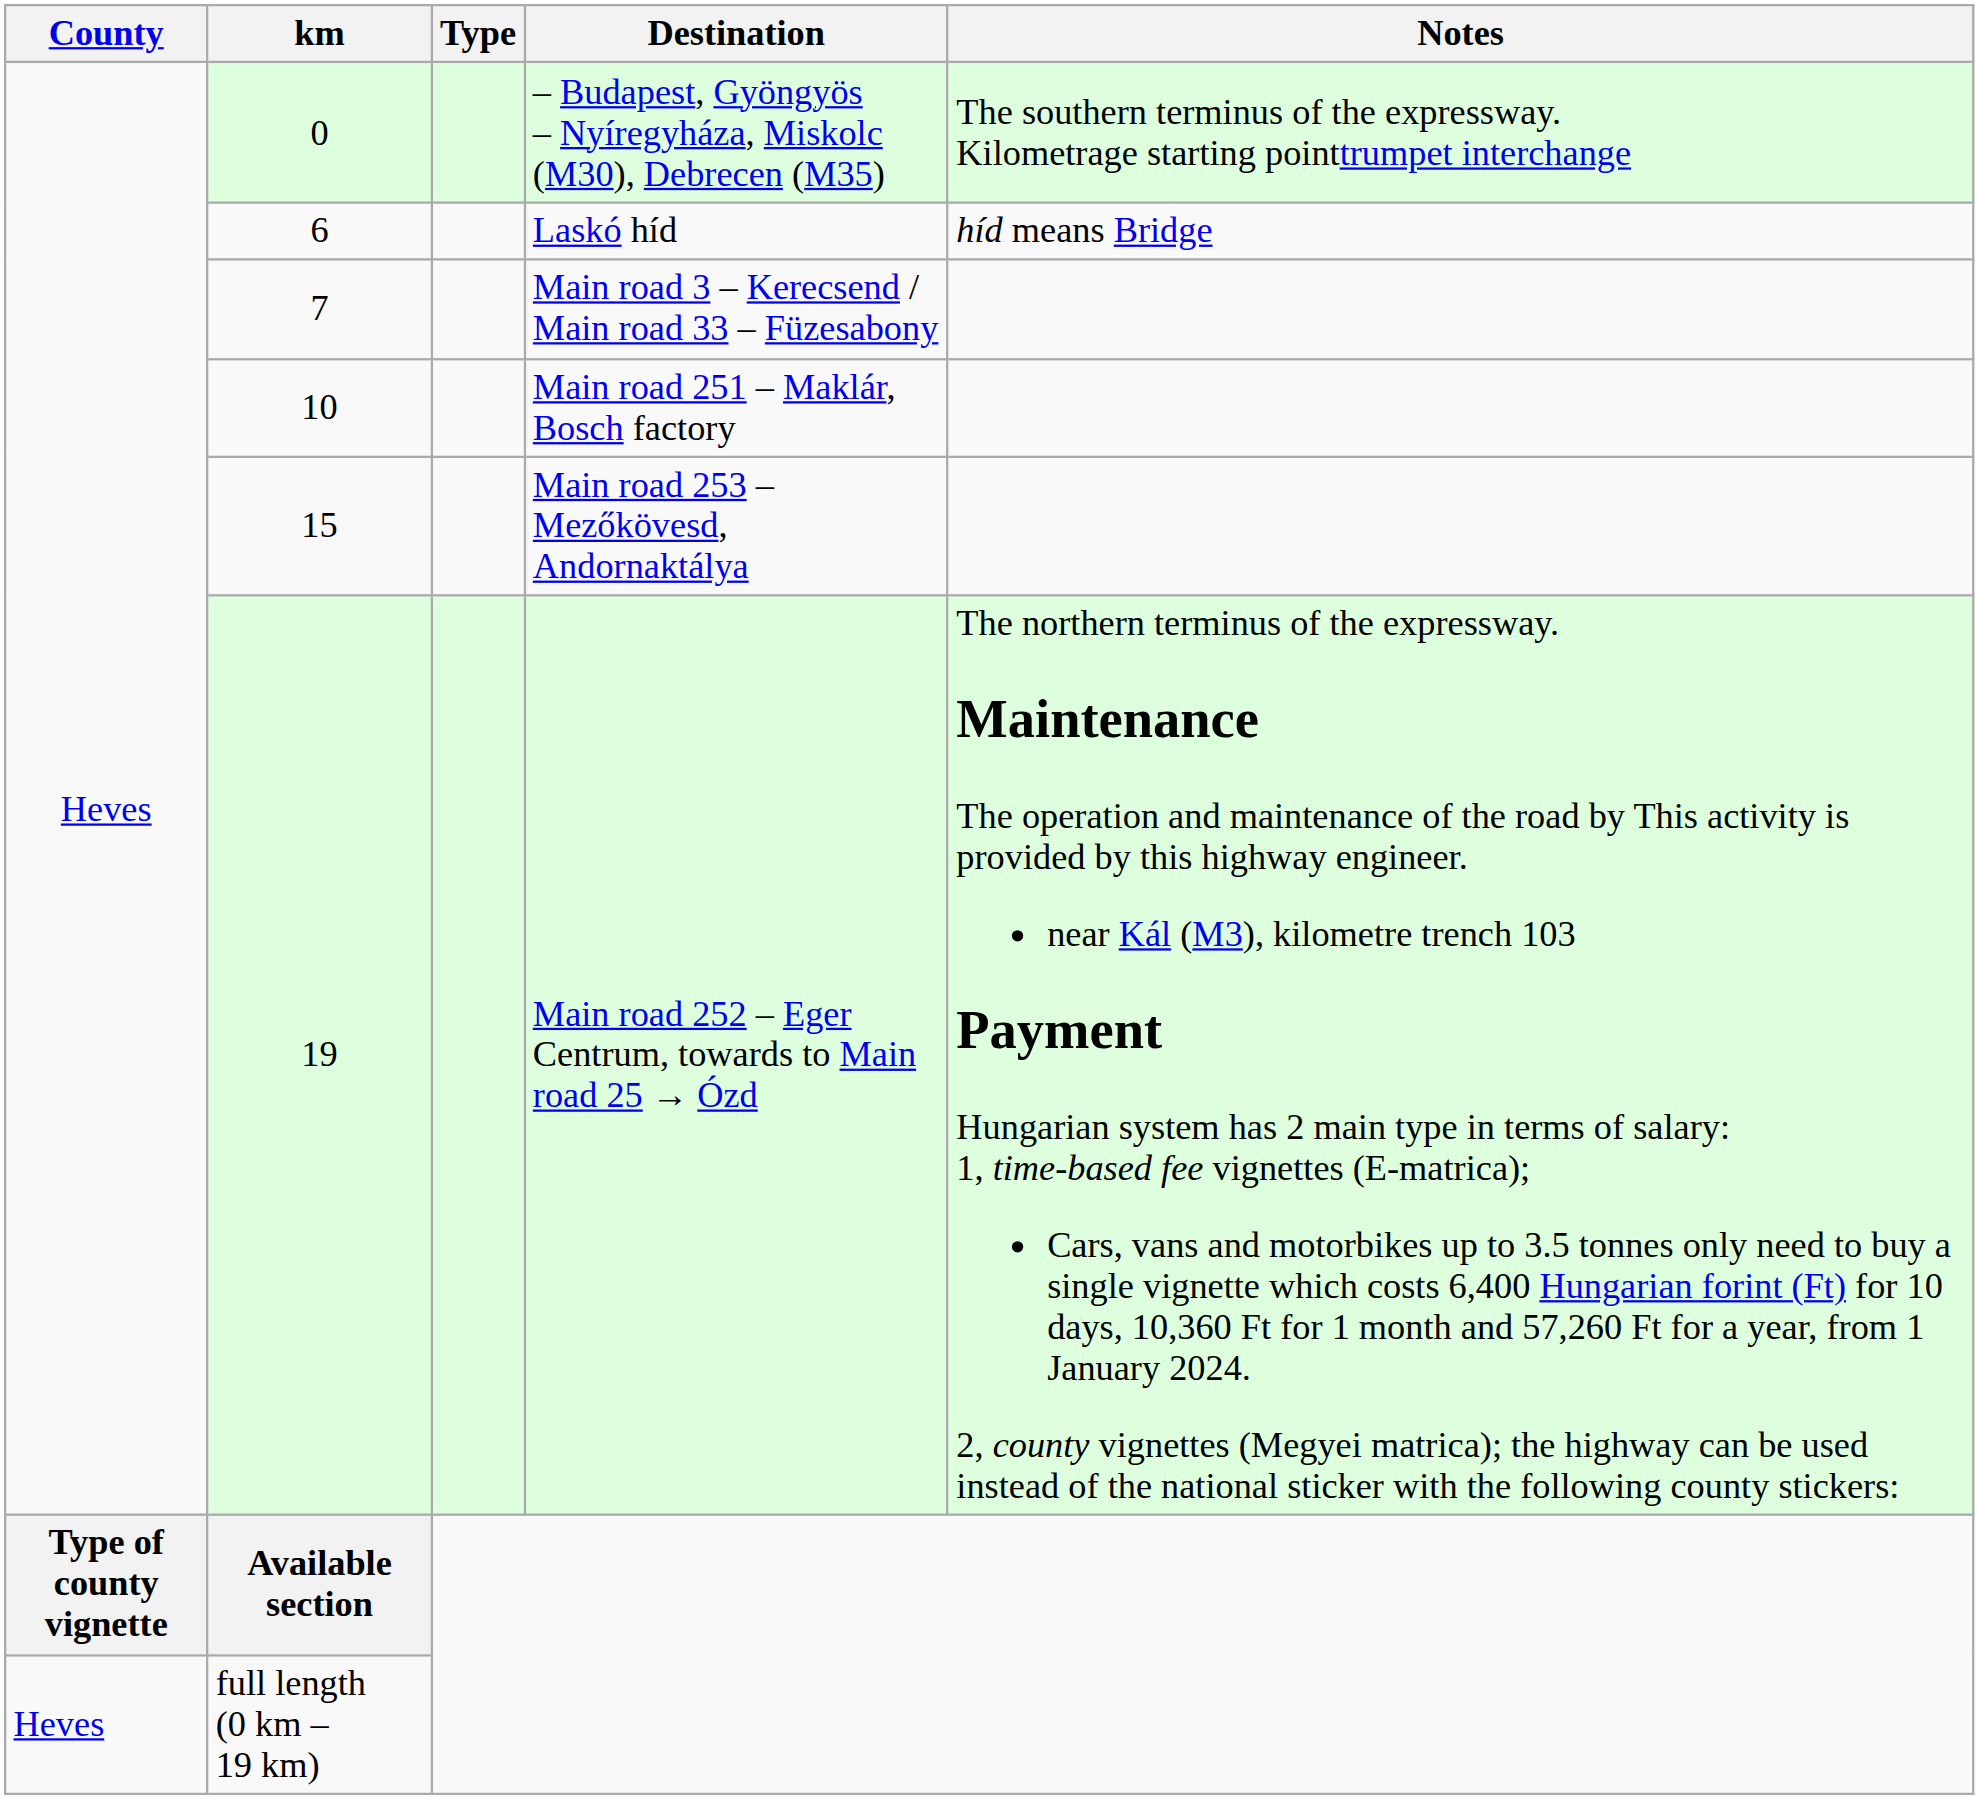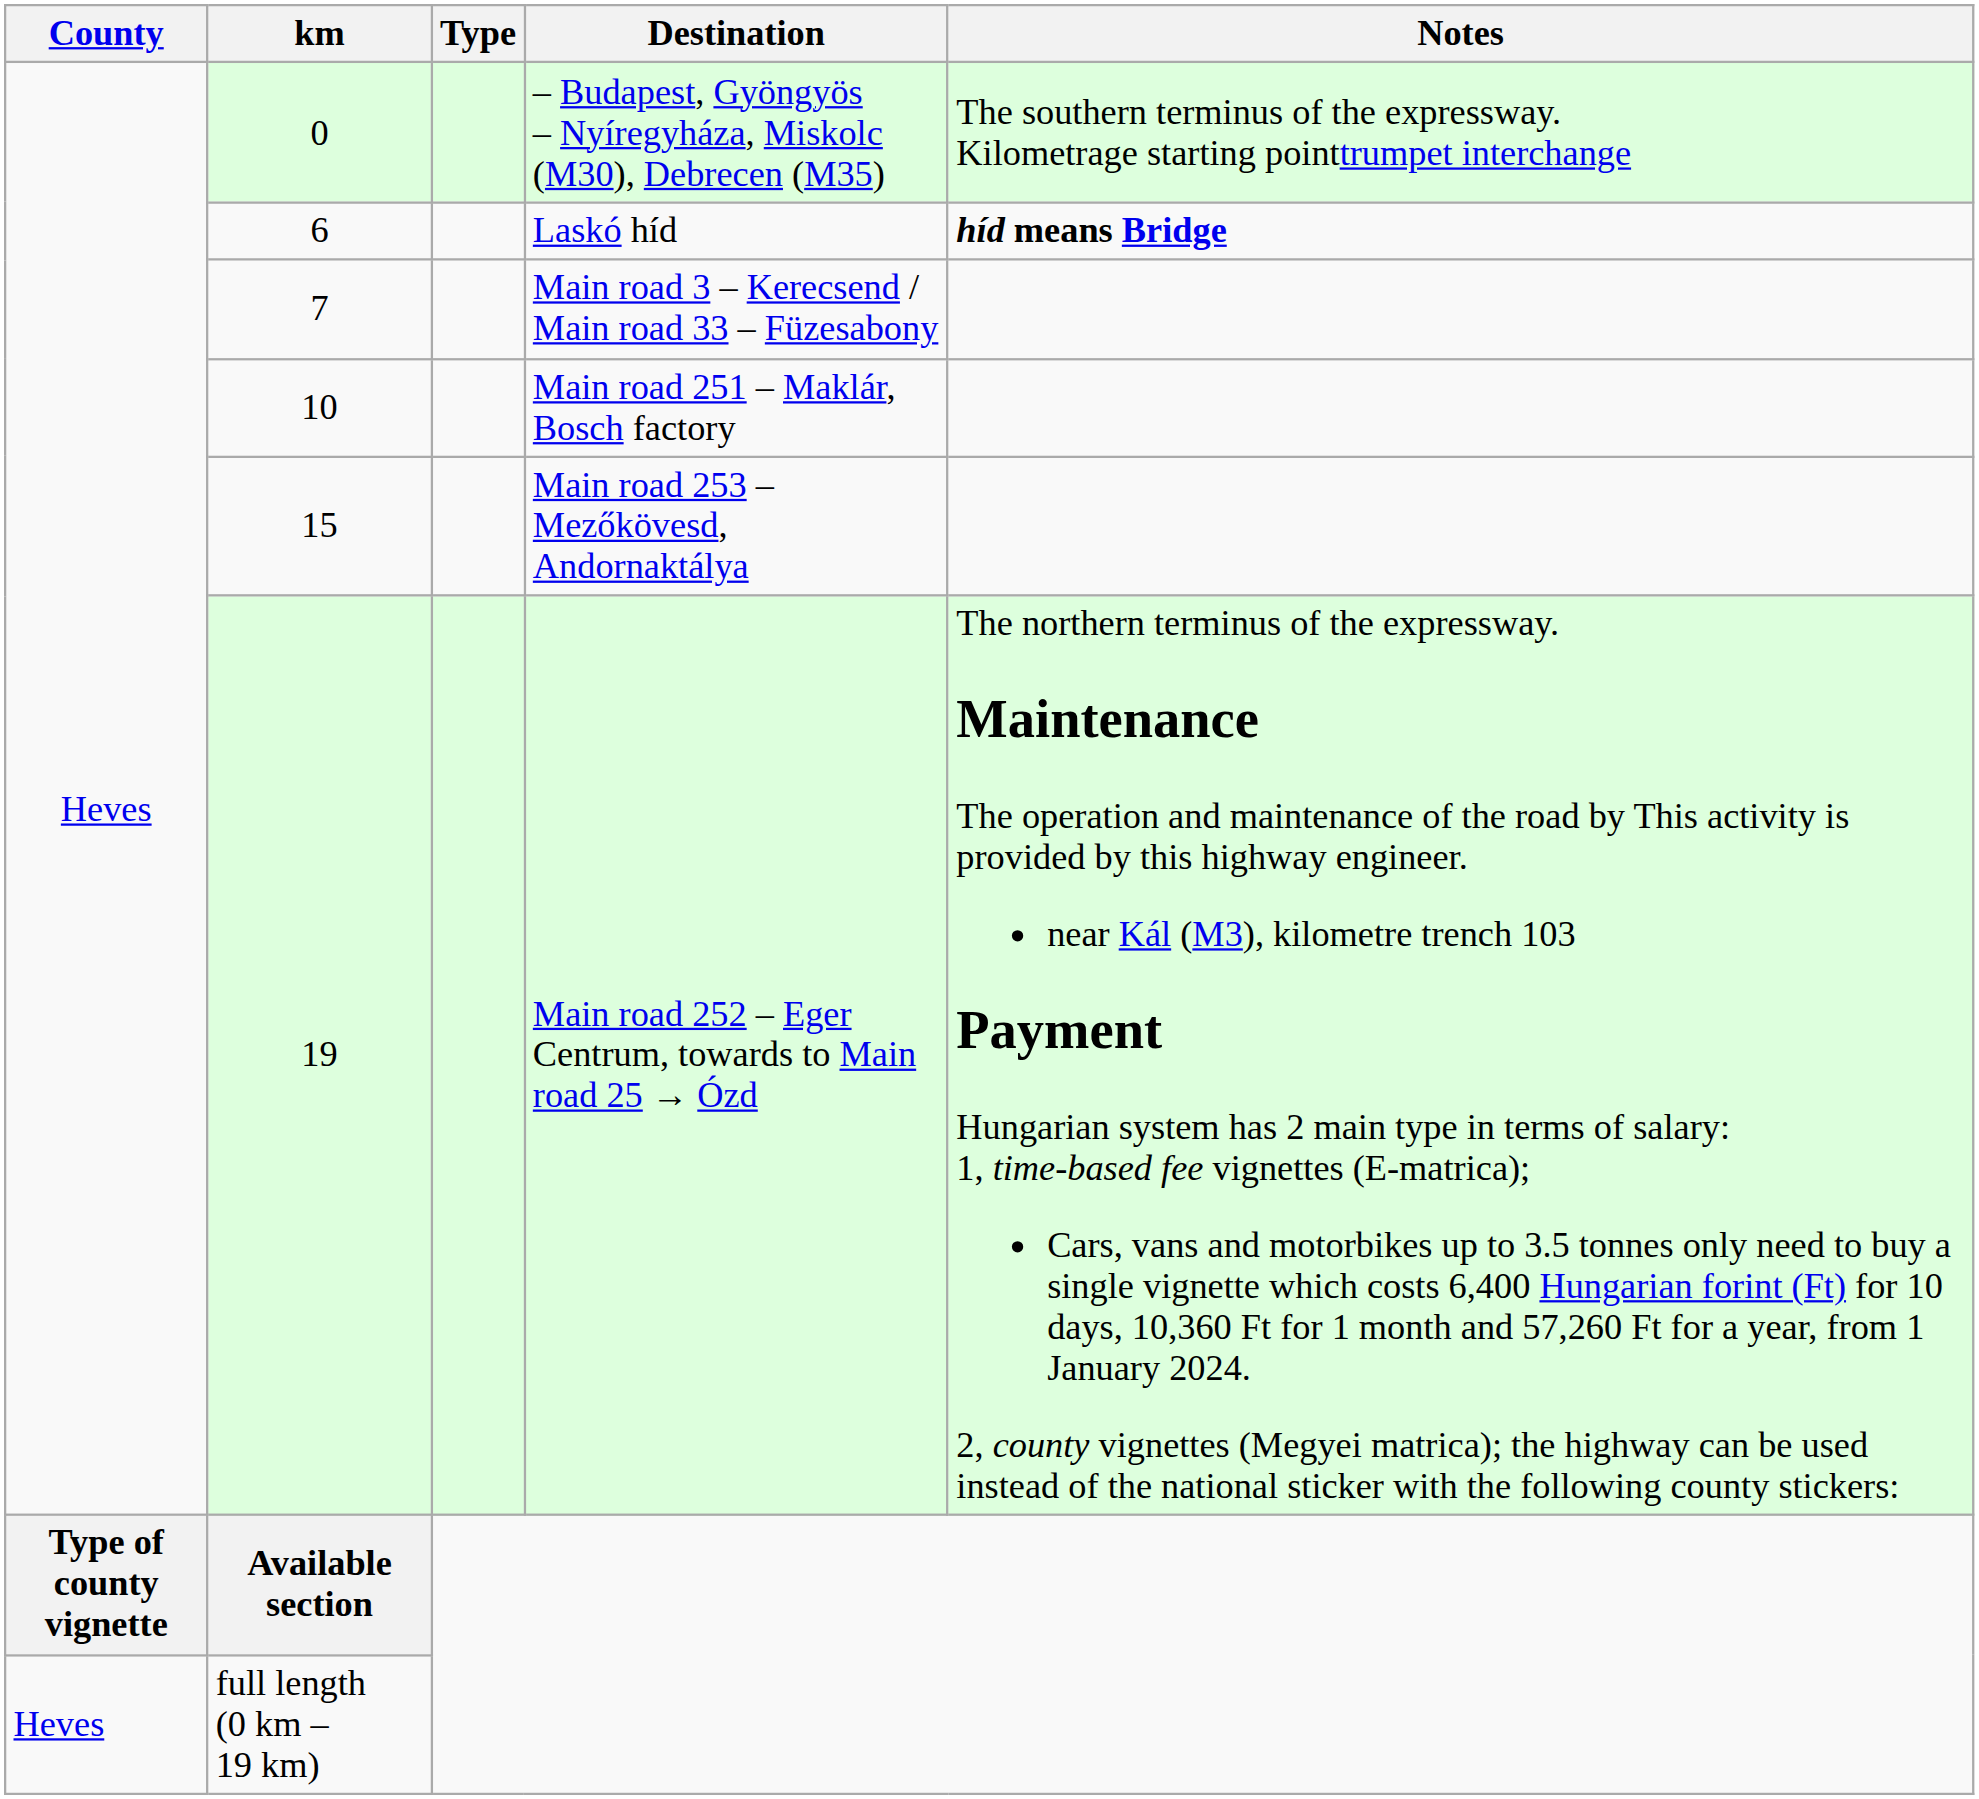Laskó híd | Notes: normal -> bold
